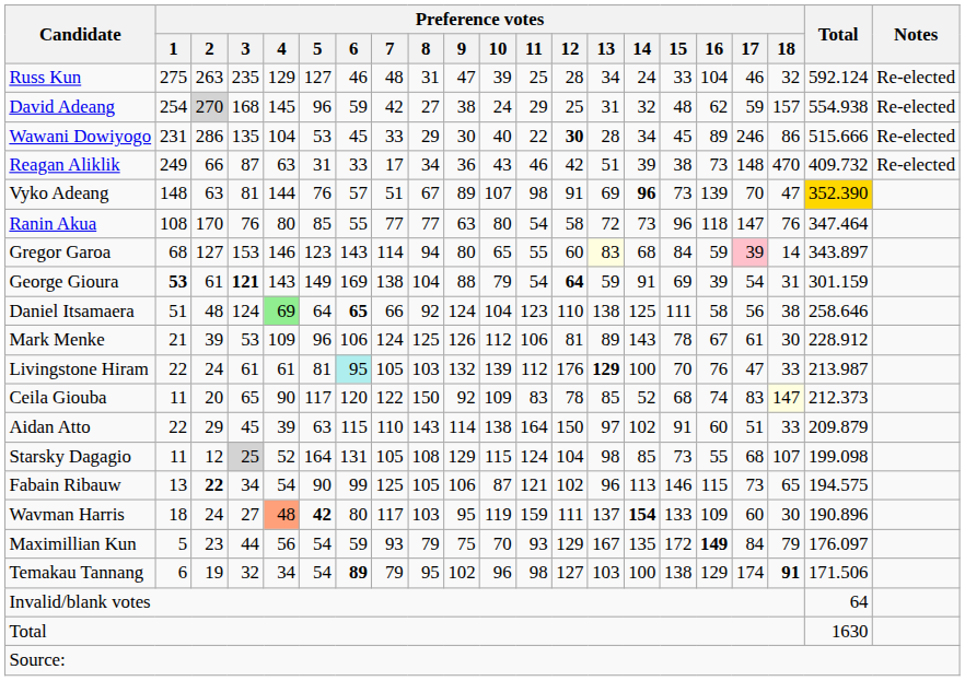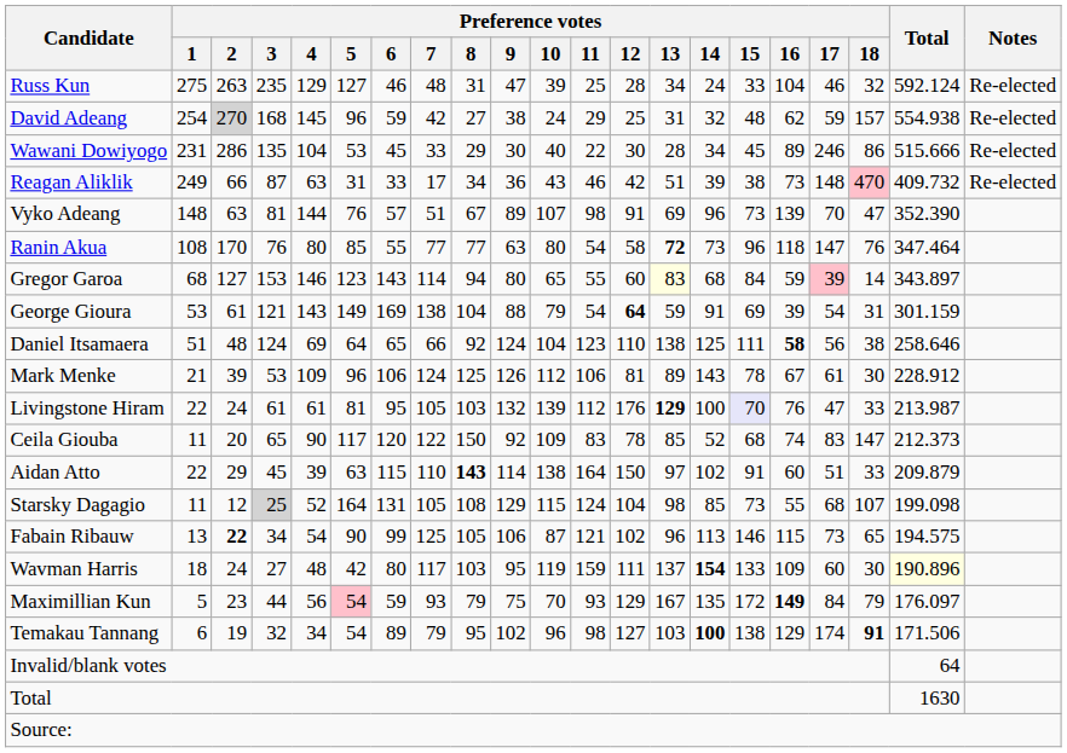Wawani Dowiyogo | Preference votes / 12: bold -> normal
Reagan Aliklik | Preference votes / 18: no background -> pink background
Vyko Adeang | Preference votes / 14: bold -> normal
Vyko Adeang | Total: gold background -> no background
Ranin Akua | Preference votes / 13: normal -> bold
George Gioura | Preference votes / 1: bold -> normal
George Gioura | Preference votes / 3: bold -> normal
Daniel Itsamaera | Preference votes / 4: lightgreen background -> no background
Daniel Itsamaera | Preference votes / 6: bold -> normal
Daniel Itsamaera | Preference votes / 16: normal -> bold
Livingstone Hiram | Preference votes / 6: paleturquoise background -> no background
Livingstone Hiram | Preference votes / 15: no background -> lavender background
Ceila Giouba | Preference votes / 18: lightyellow background -> no background
Aidan Atto | Preference votes / 8: normal -> bold
Wavman Harris | Preference votes / 4: lightsalmon background -> no background
Wavman Harris | Preference votes / 5: bold -> normal
Wavman Harris | Total: no background -> lightyellow background
Maximillian Kun | Preference votes / 5: no background -> pink background
Temakau Tannang | Preference votes / 6: bold -> normal
Temakau Tannang | Preference votes / 14: normal -> bold
